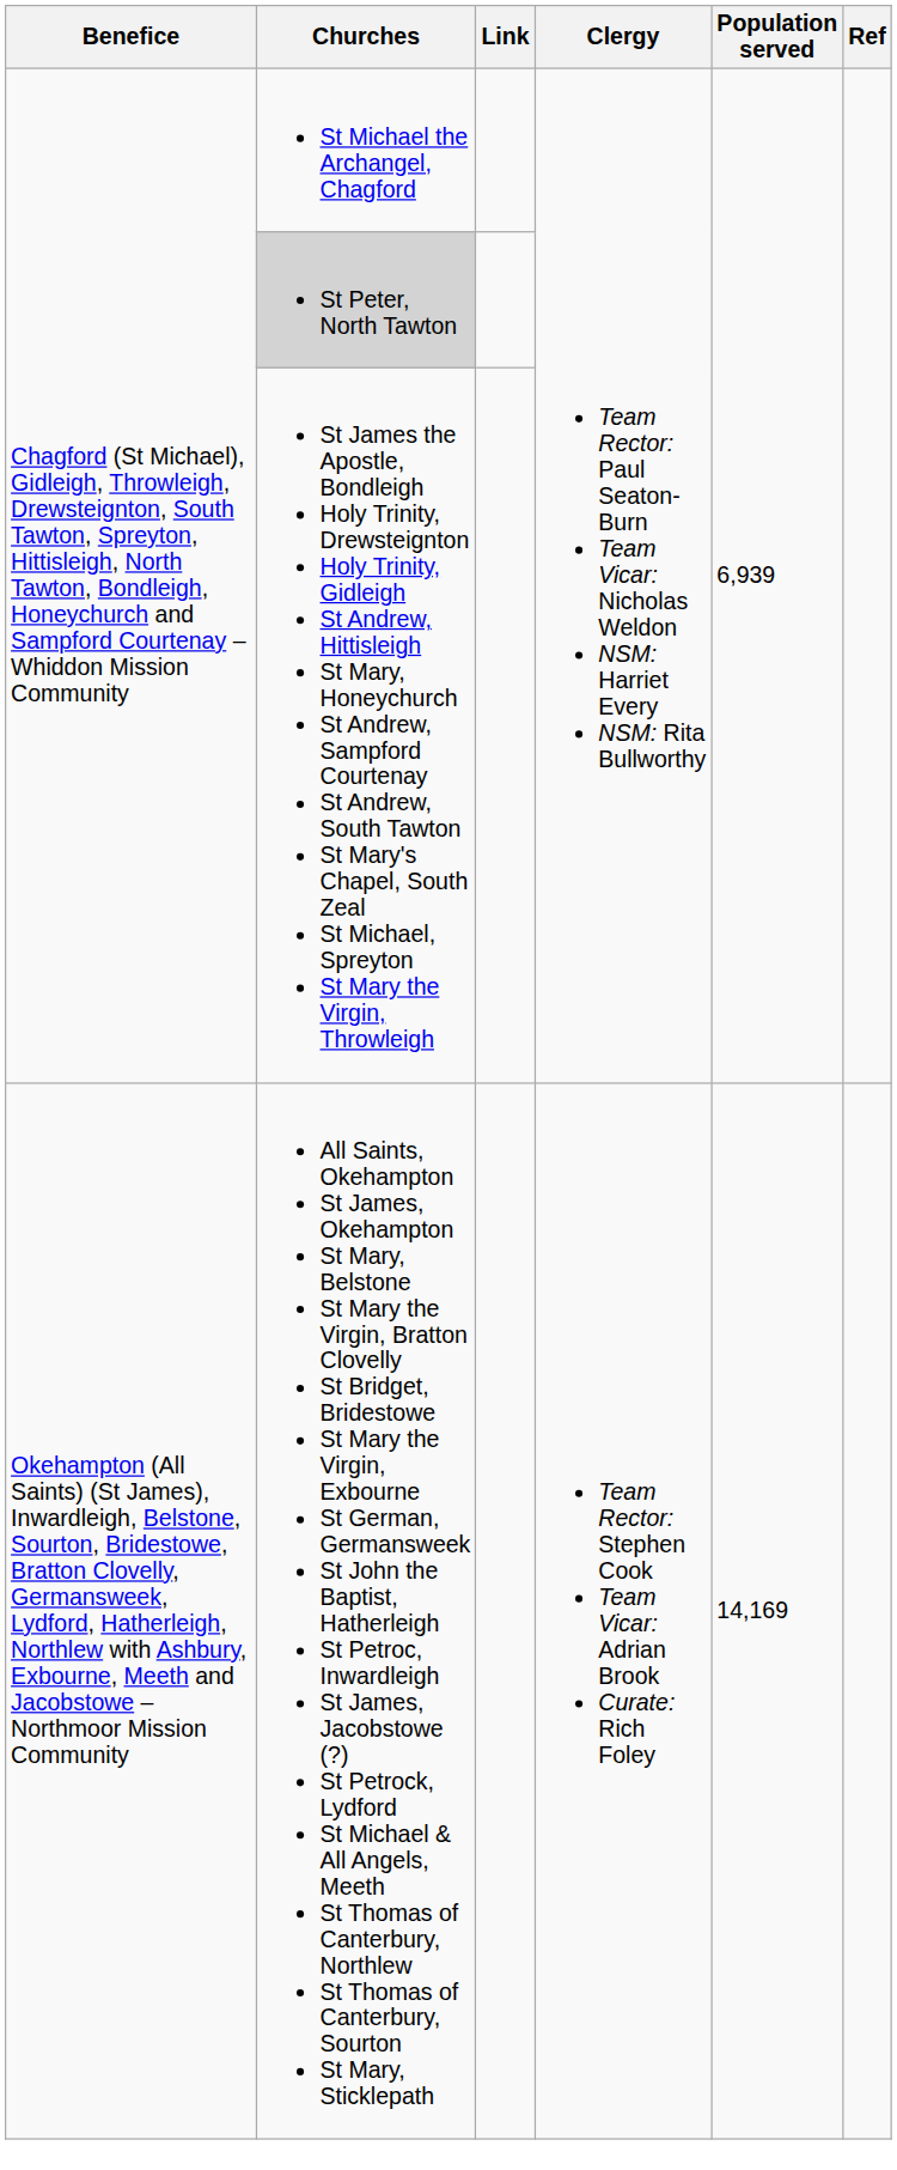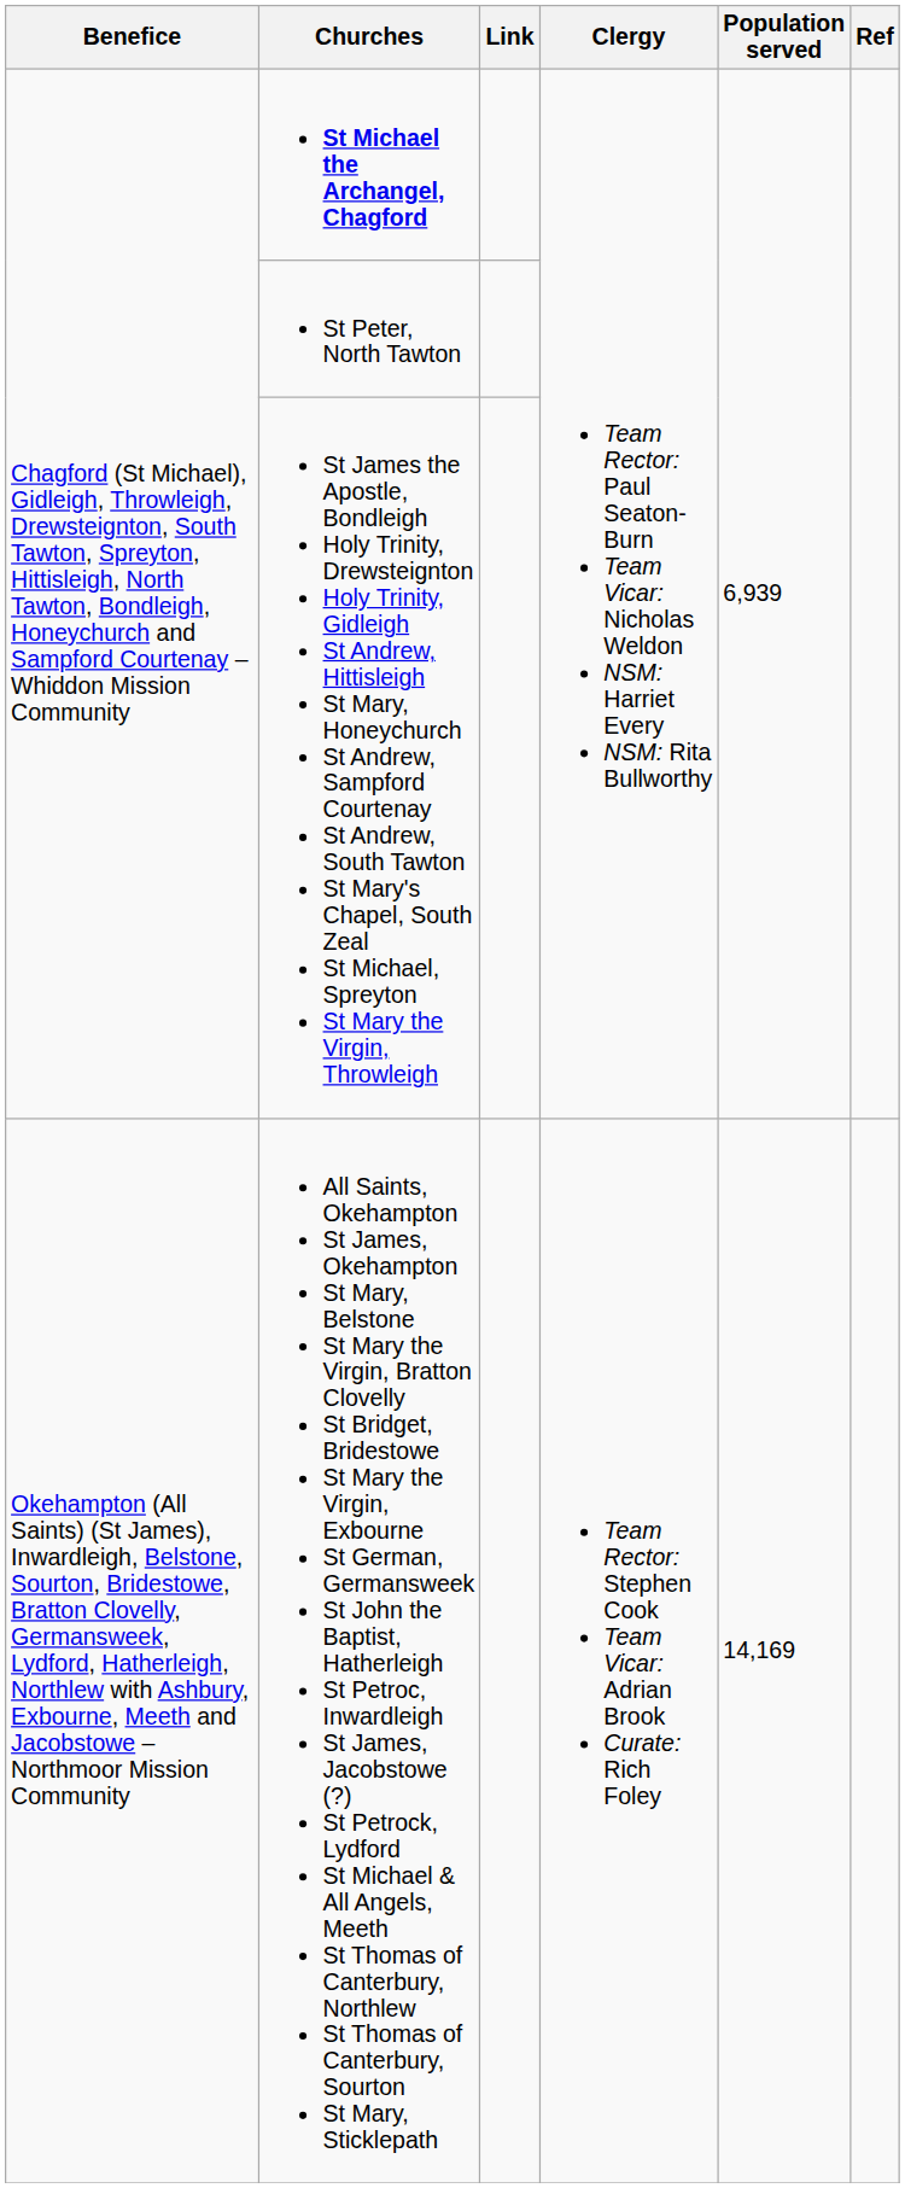St Michael the Archangel, Chagford | Churches: normal -> bold
St Peter, North Tawton | Churches: lightgrey background -> no background
